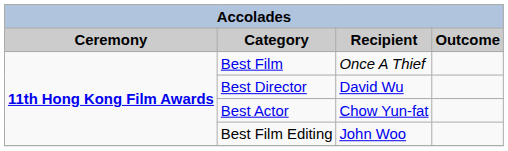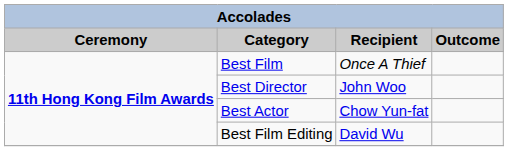Best Director | Recipient: David Wu -> John Woo
Best Film Editing | Recipient: John Woo -> David Wu
